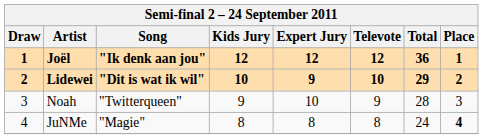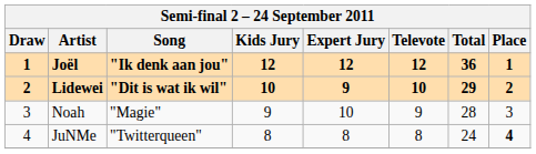Noah | Song: "Twitterqueen" -> "Magie"
JuNMe | Song: "Magie" -> "Twitterqueen"
